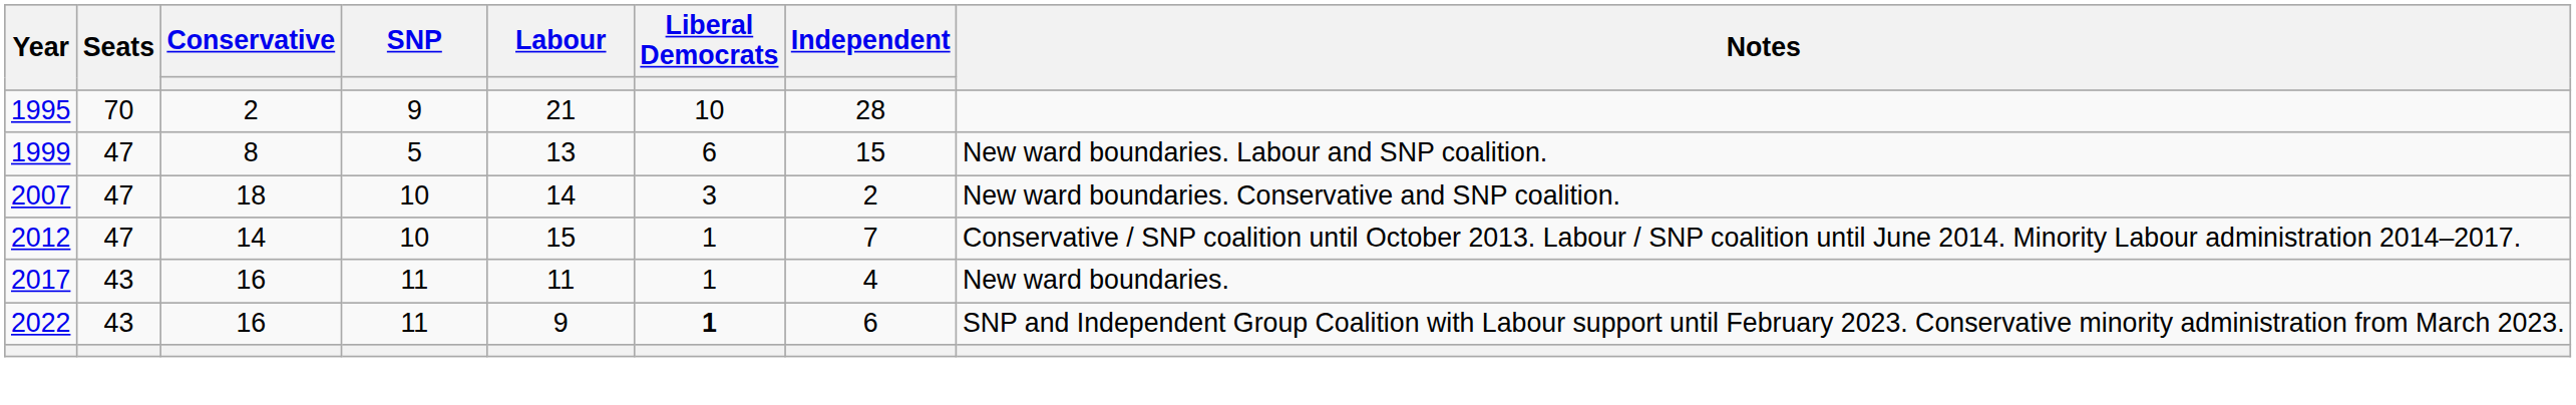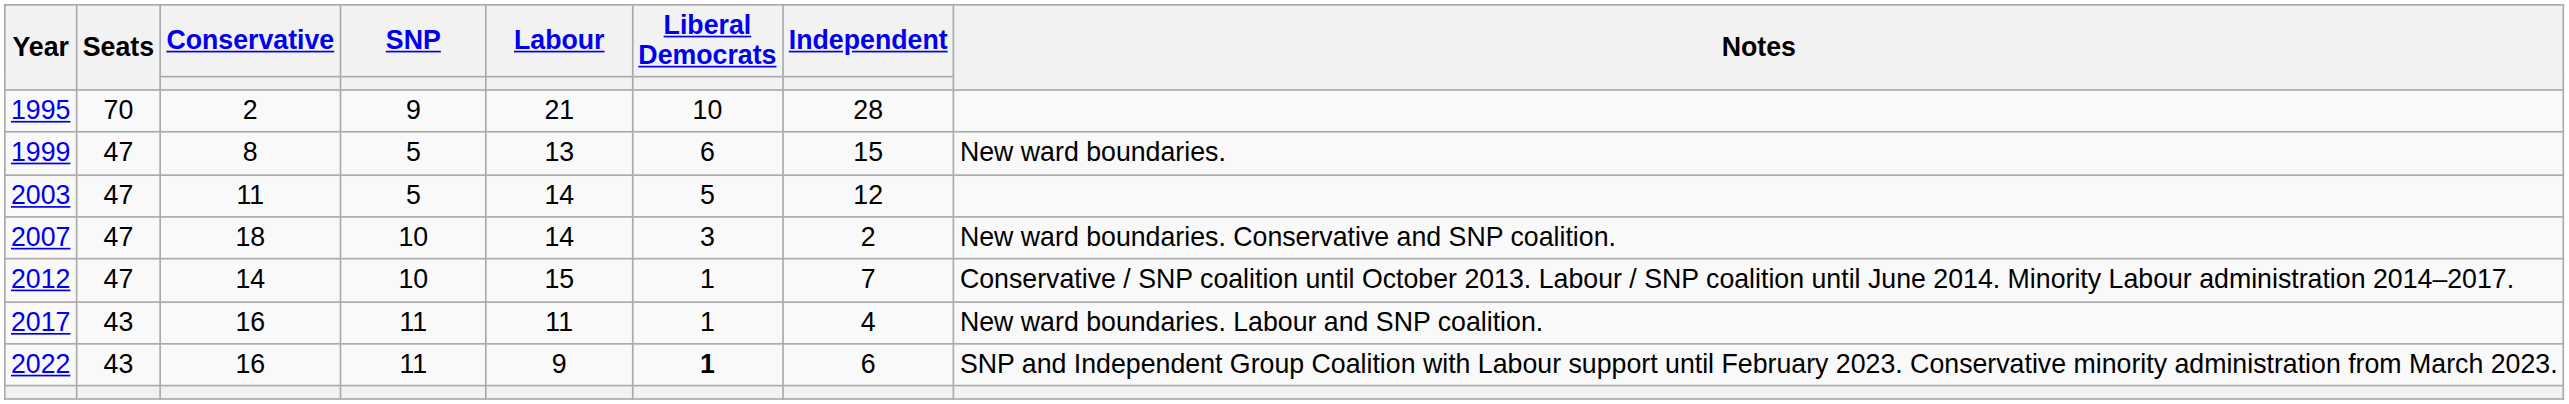1999 | Notes: New ward boundaries. Labour and SNP coalition. -> New ward boundaries.
+ row: 2003 | 47 | 11 | 5 | 14 | 5 | 12
2017 | Notes: New ward boundaries. -> New ward boundaries. Labour and SNP coalition.
